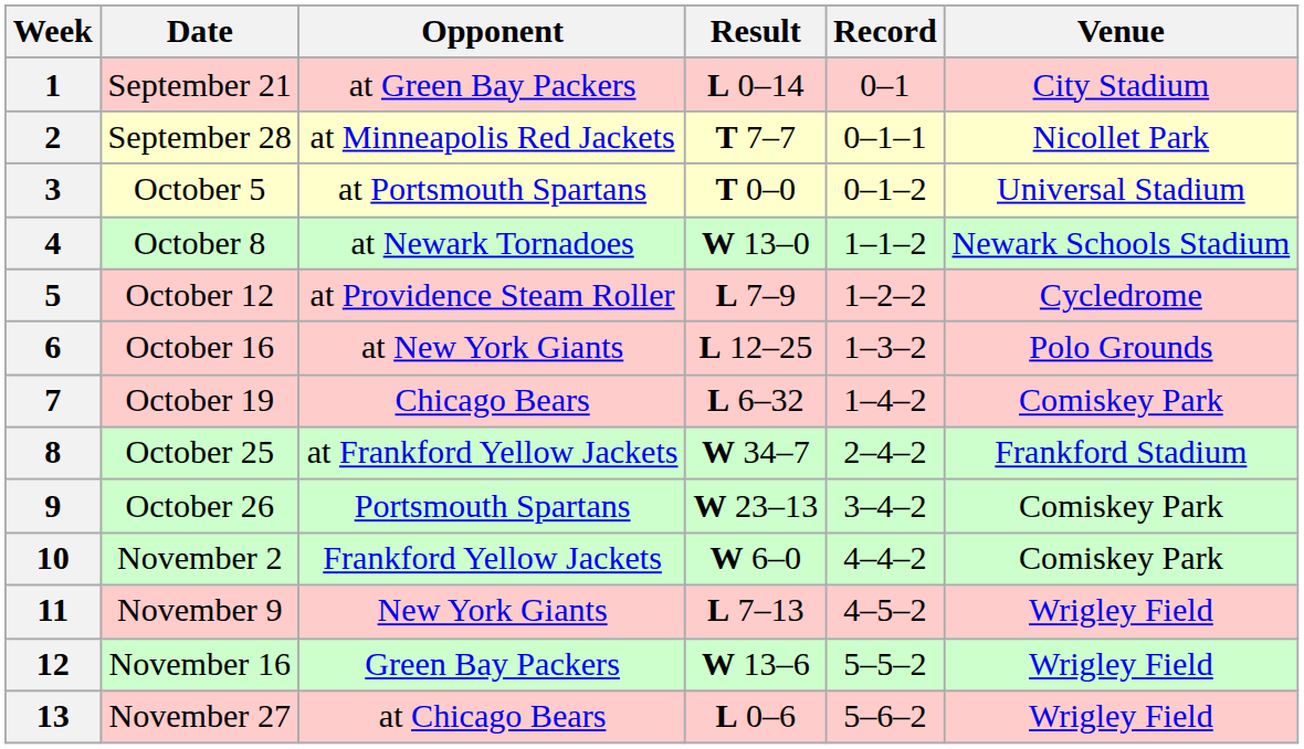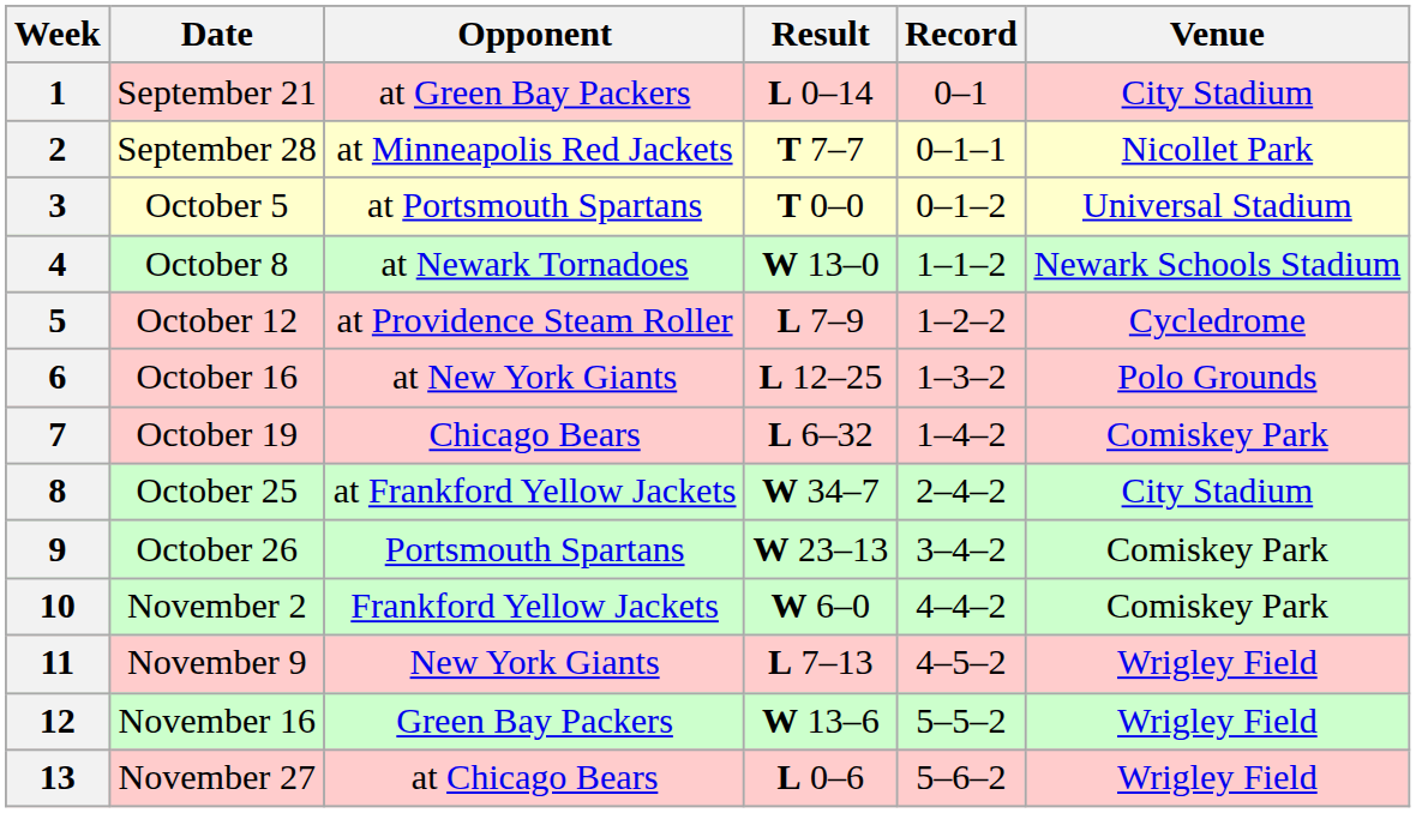8 | Venue: Frankford Stadium -> City Stadium
